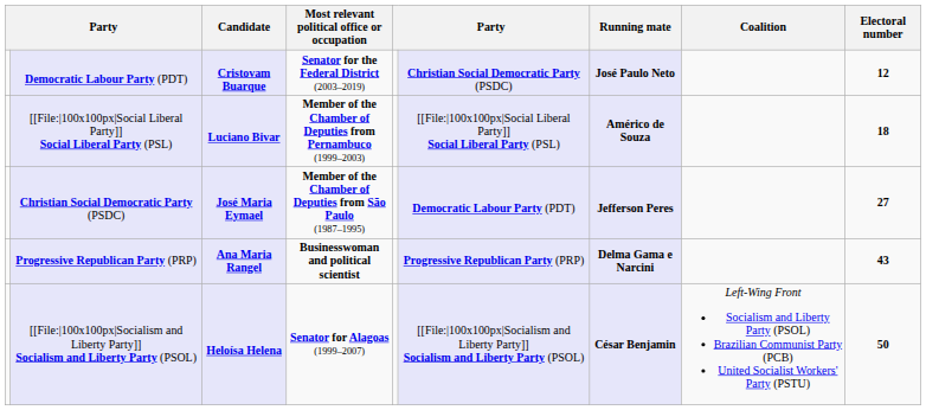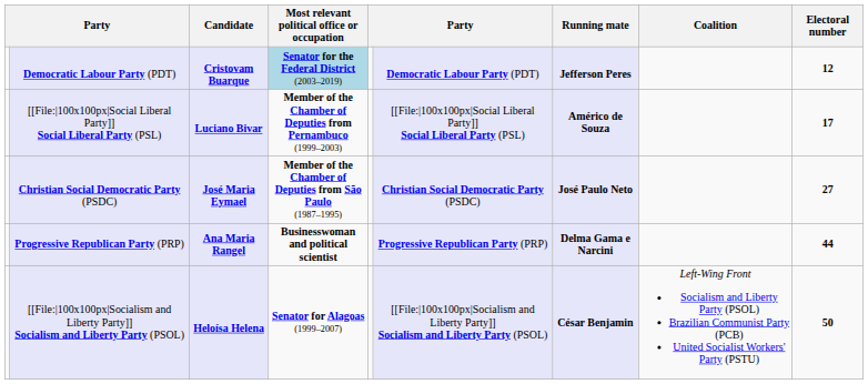row 2 | Most relevant political office or occupation: no background -> lightblue background
row 2 | column 6: Christian Social Democratic Party (PSDC) -> Democratic Labour Party (PDT)
row 2 | Running mate: José Paulo Neto -> Jefferson Peres
row 3 | Electoral number: 18 -> 17
row 4 | column 6: Democratic Labour Party (PDT) -> Christian Social Democratic Party (PSDC)
row 4 | Running mate: Jefferson Peres -> José Paulo Neto
row 5 | Electoral number: 43 -> 44
